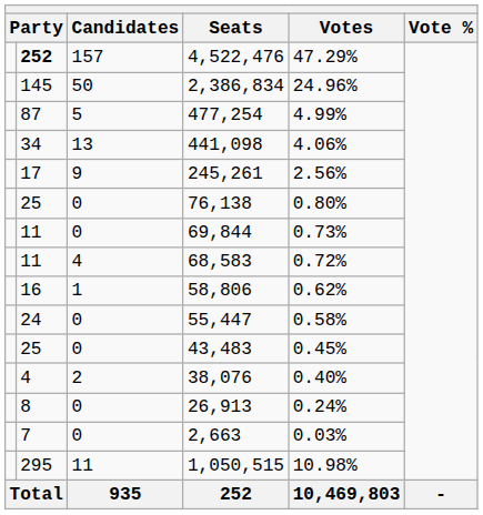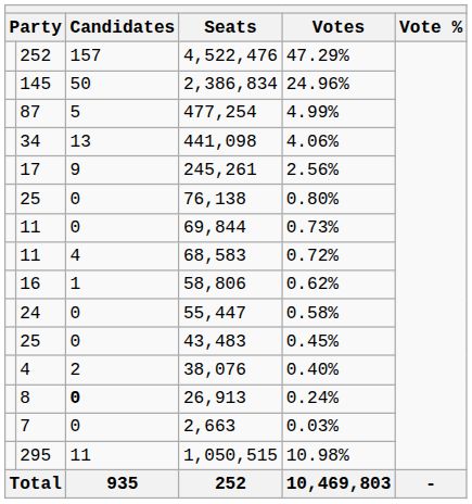4,522,476 | column 2: bold -> normal
26,913 | Candidates: normal -> bold
